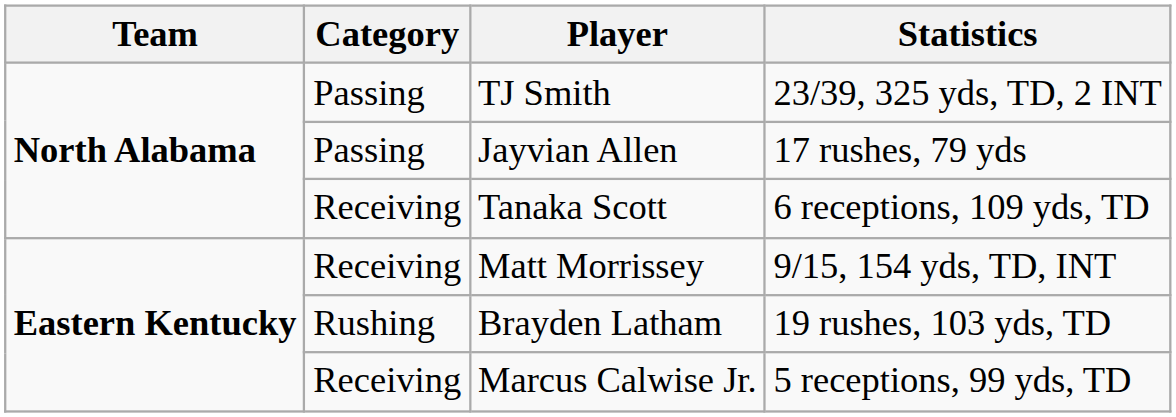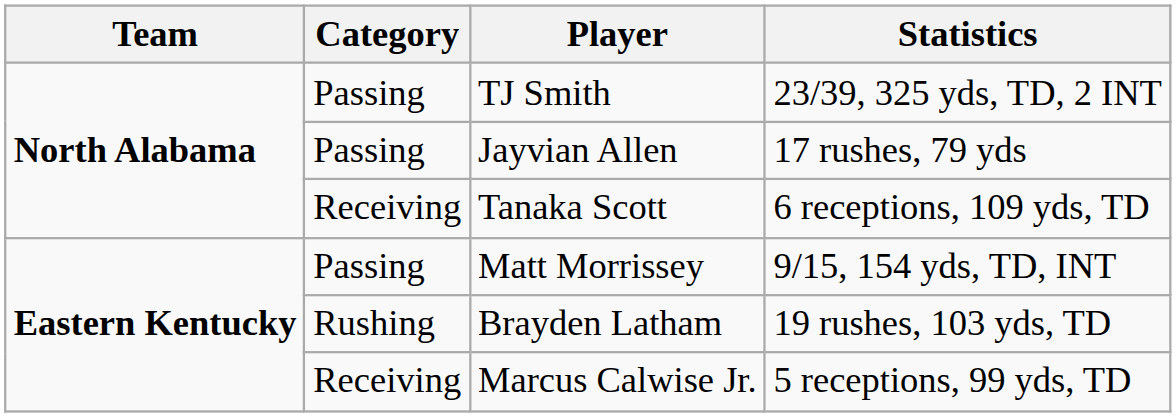Matt Morrissey | Category: Receiving -> Passing
